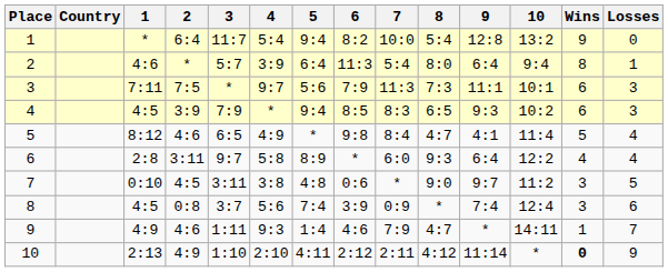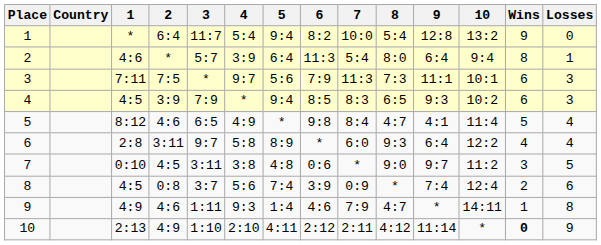row 9 | Wins: 3 -> 2
row 10 | Losses: 7 -> 8
